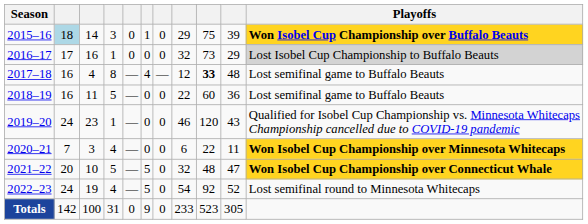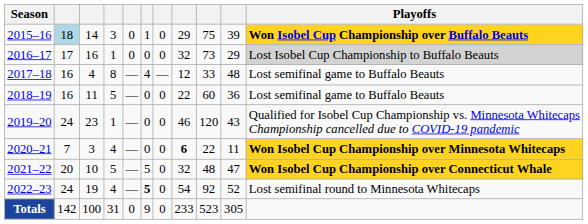2017–18 | column 9: bold -> normal
2020–21 | column 8: normal -> bold
2022–23 | column 6: normal -> bold
